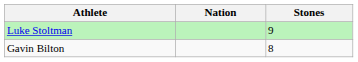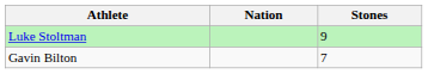Gavin Bilton | Stones: 8 -> 7
